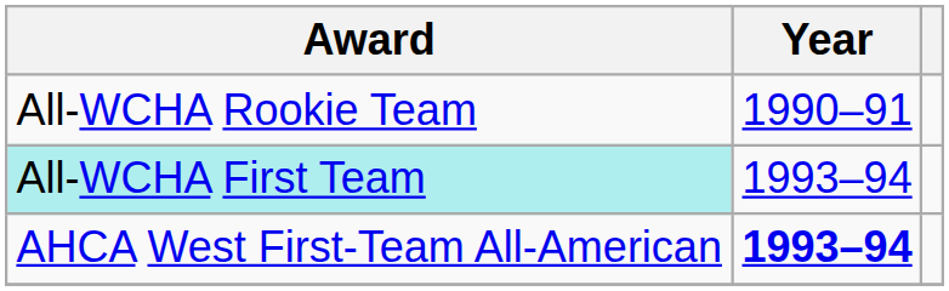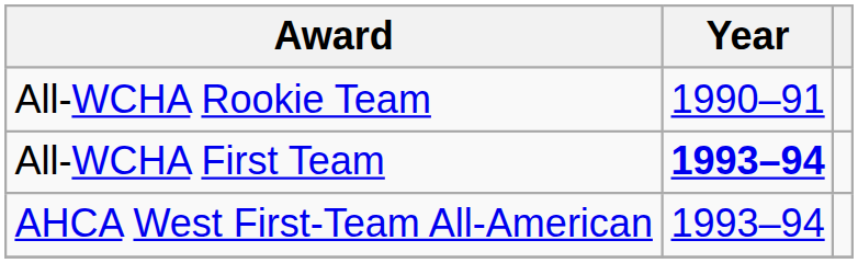row 3 | Award: paleturquoise background -> no background
row 3 | Year: normal -> bold
row 4 | Year: bold -> normal
